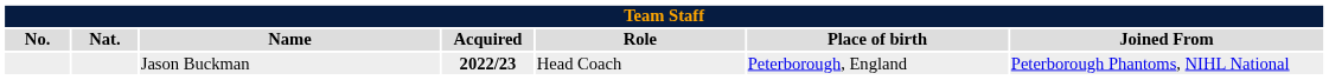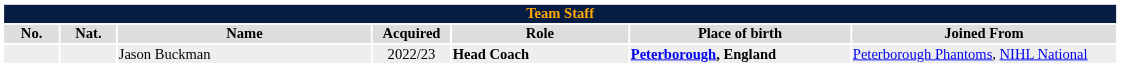Jason Buckman | Acquired: bold -> normal
Jason Buckman | Role: normal -> bold
Jason Buckman | Place of birth: normal -> bold
